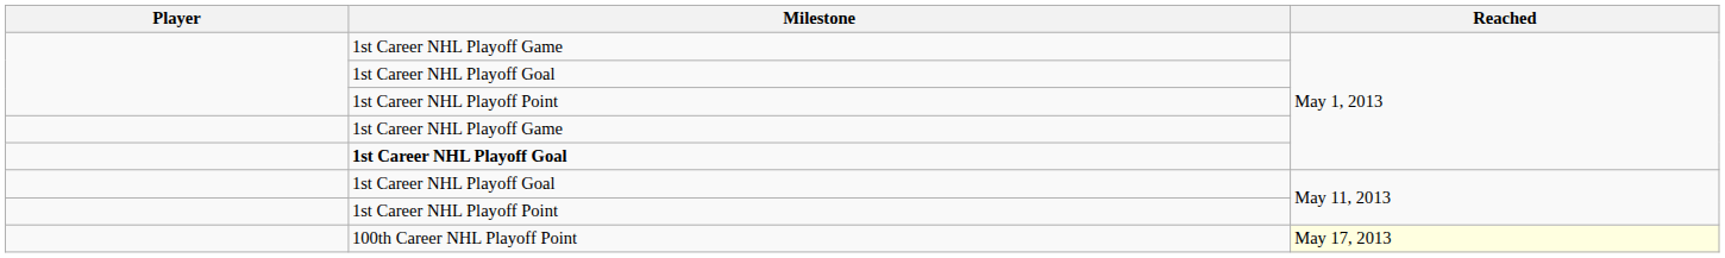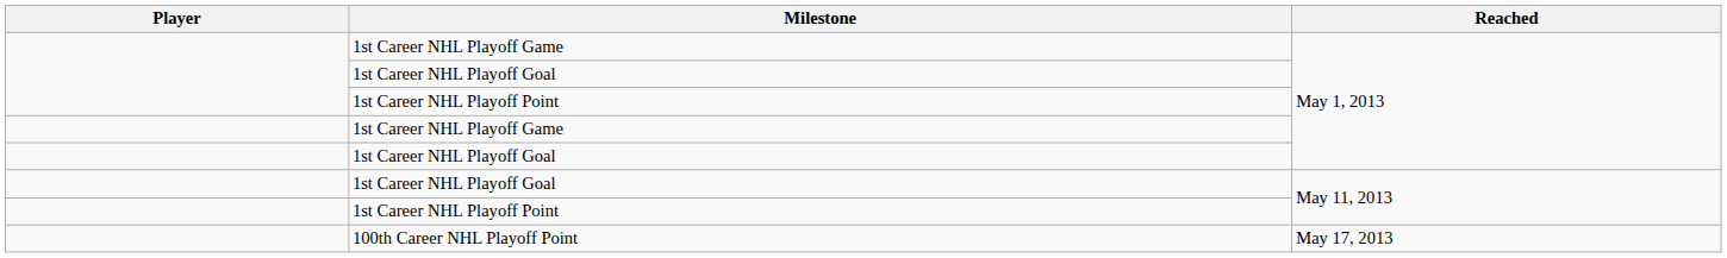row 6 | Milestone: bold -> normal
row 9 | Reached: lightyellow background -> no background
